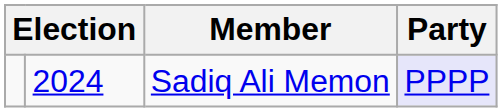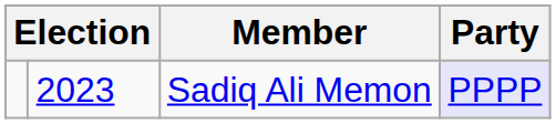Sadiq Ali Memon | column 2: 2024 -> 2023
